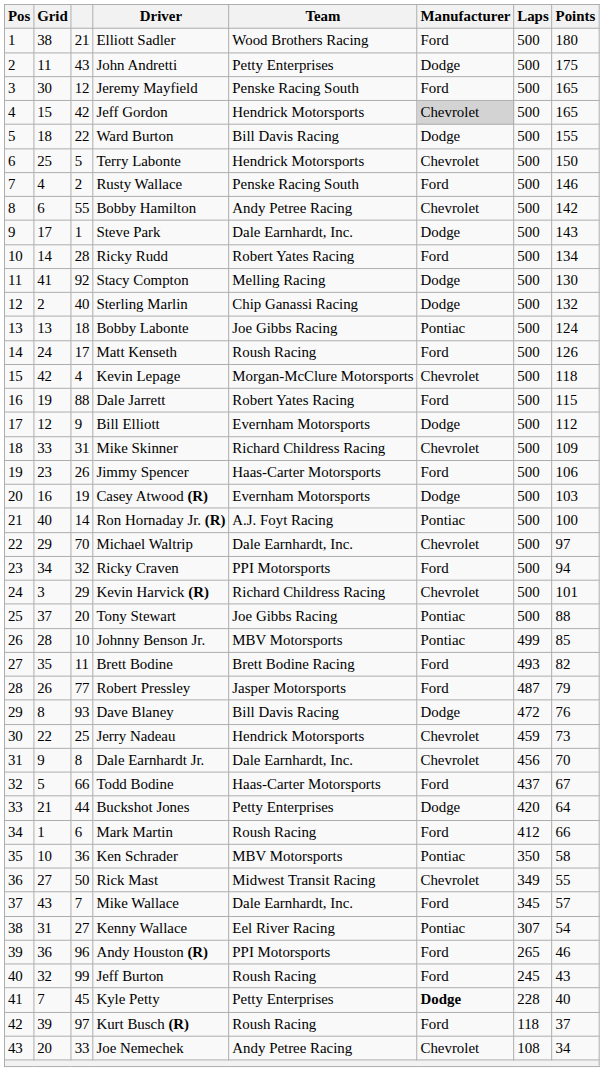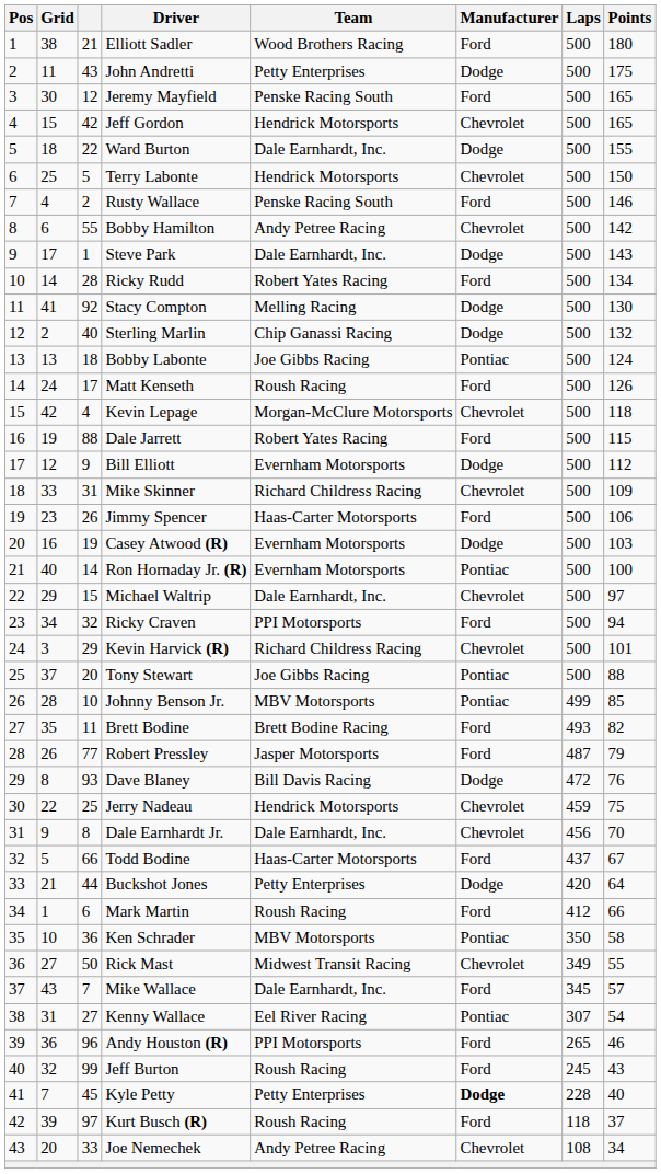Jeff Gordon | Manufacturer: lightgrey background -> no background
Ward Burton | Team: Bill Davis Racing -> Dale Earnhardt, Inc.
Ron Hornaday Jr. (R) | Team: A.J. Foyt Racing -> Evernham Motorsports
Michael Waltrip | column 3: 70 -> 15
Jerry Nadeau | Points: 73 -> 75
